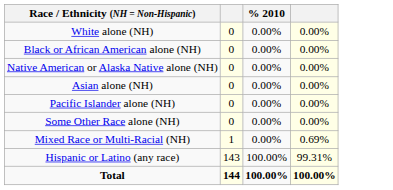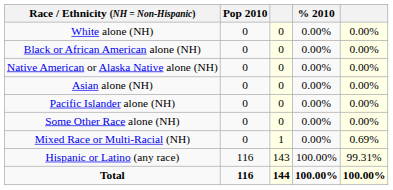+ column: Pop 2010 | 0 | 0 | 0 | 0 | 0 | 0 | 0 | 116 | 116
